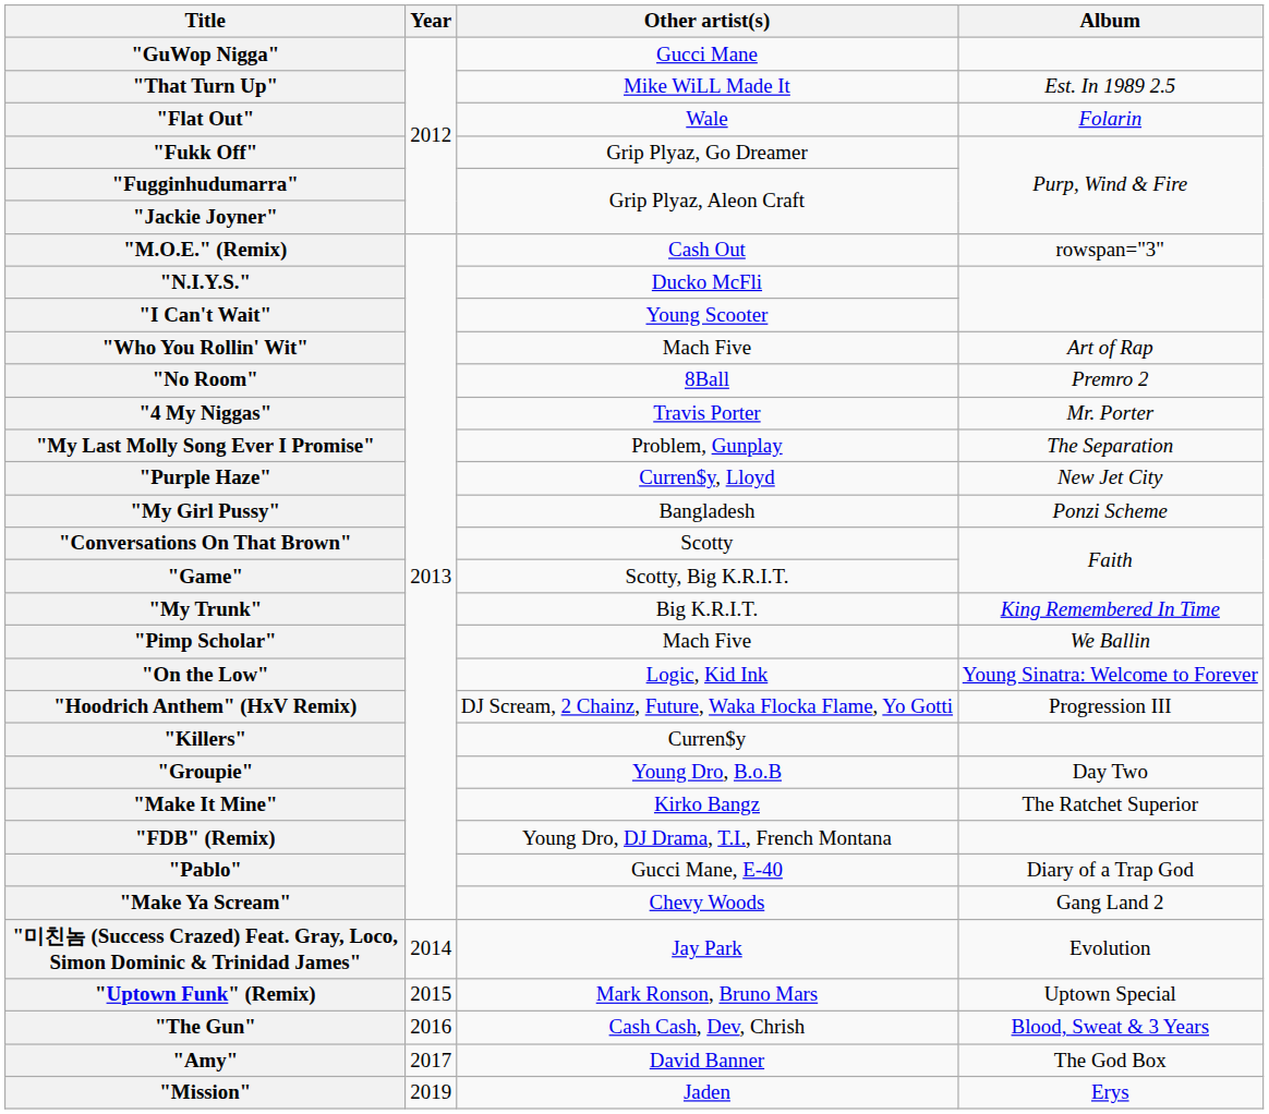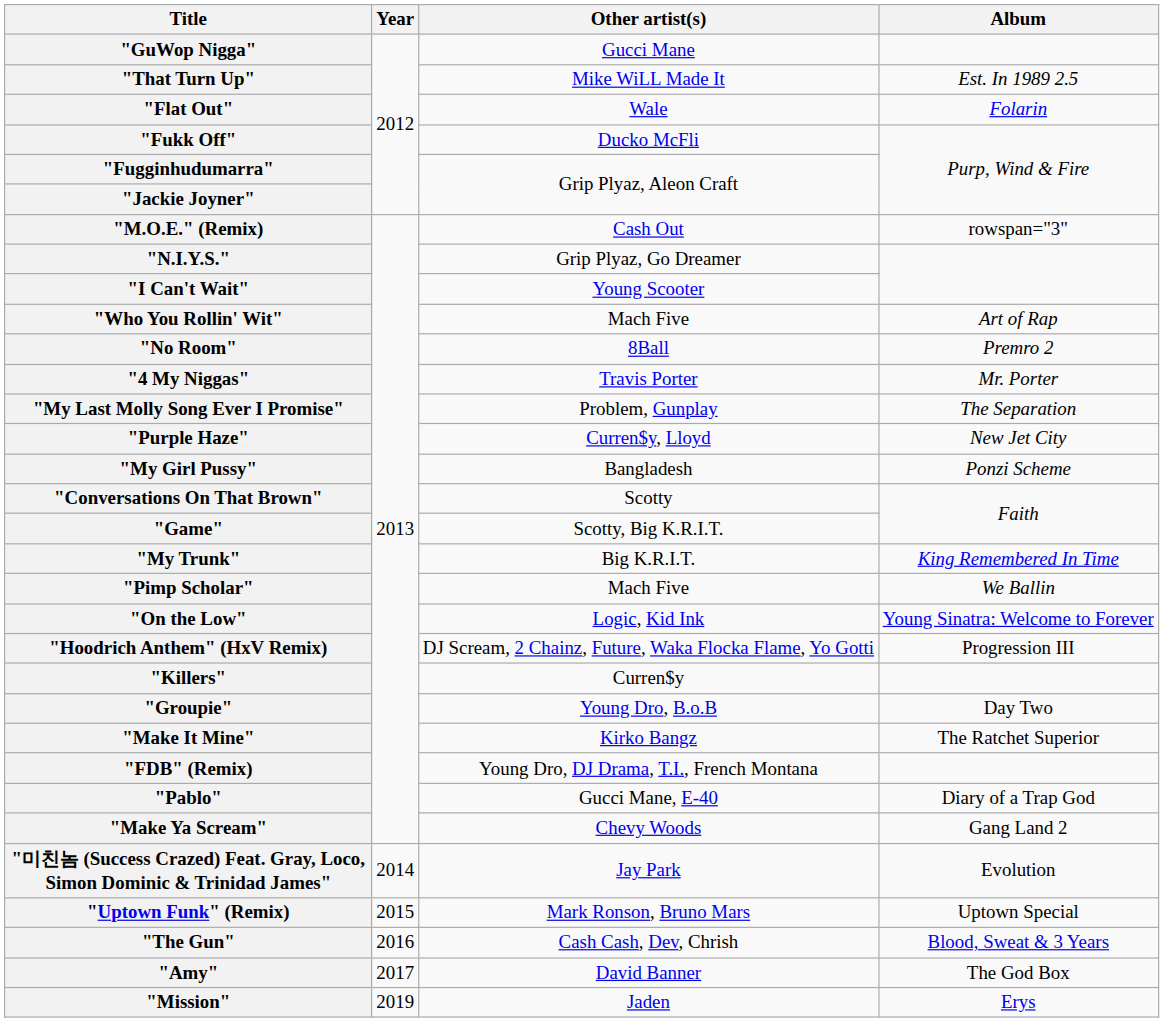"Fukk Off" | Other artist(s): Grip Plyaz, Go Dreamer -> Ducko McFli
"N.I.Y.S." | Other artist(s): Ducko McFli -> Grip Plyaz, Go Dreamer
